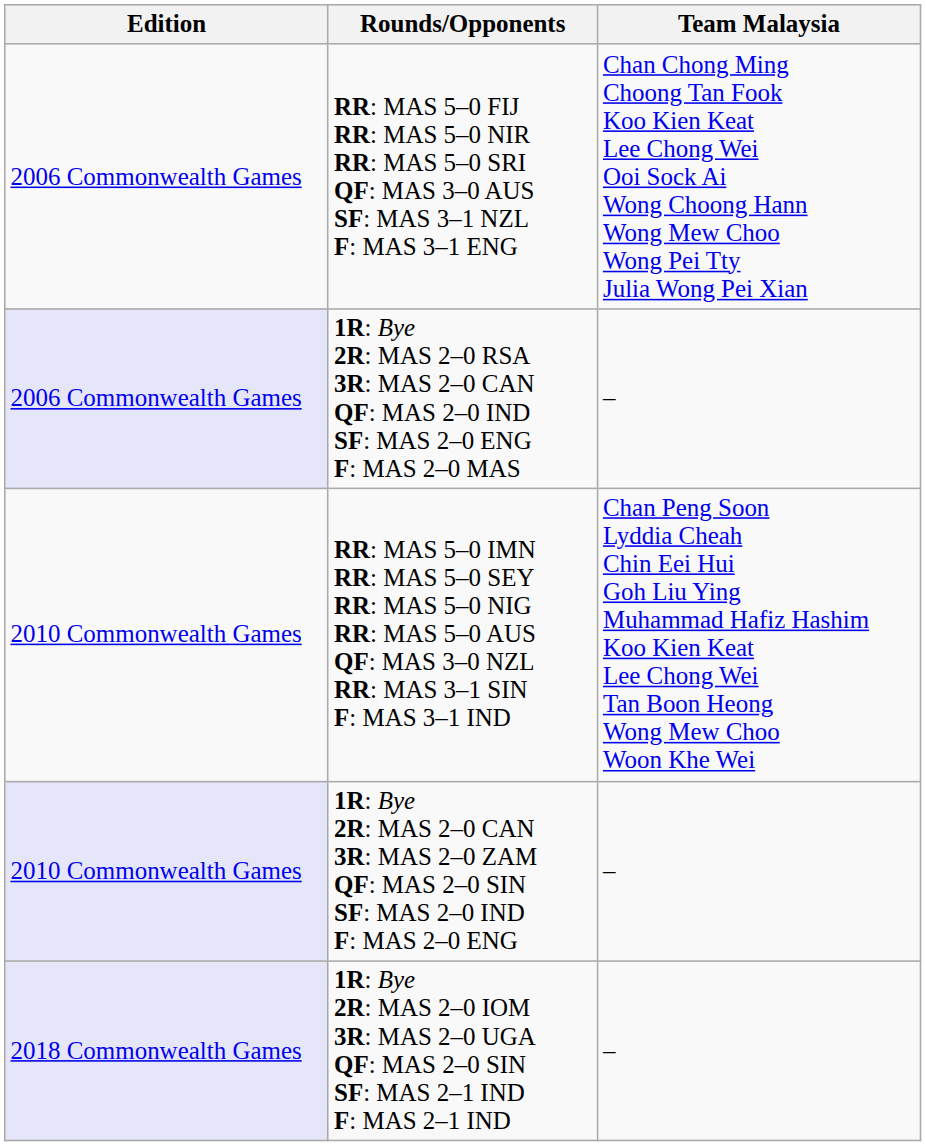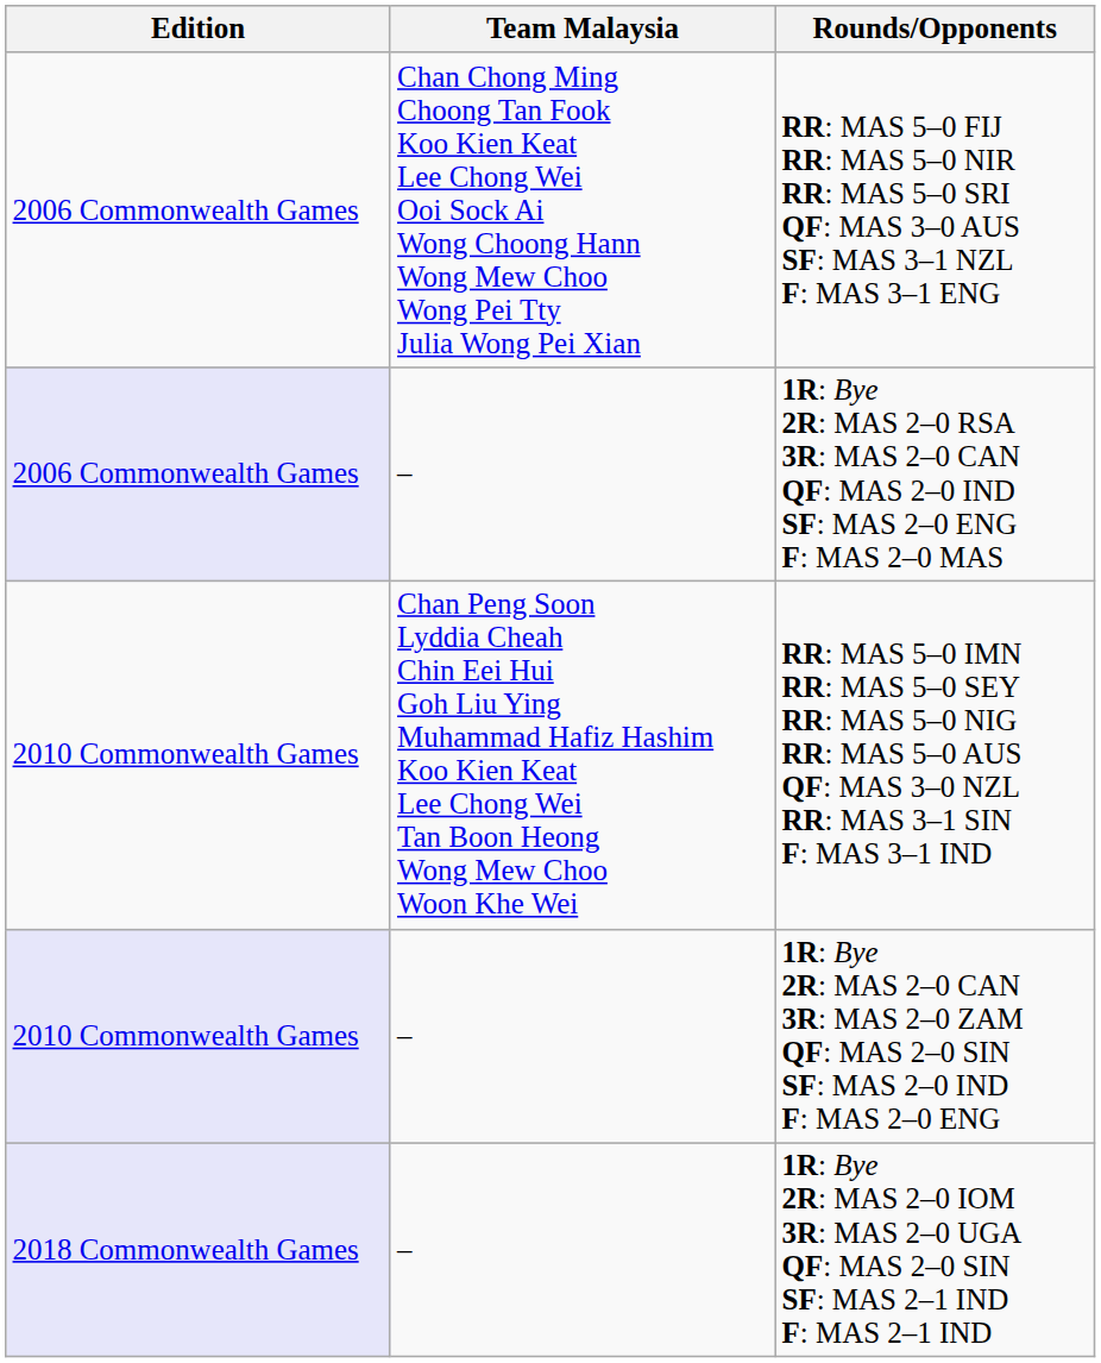columns swapped: Team Malaysia <-> Rounds/Opponents
